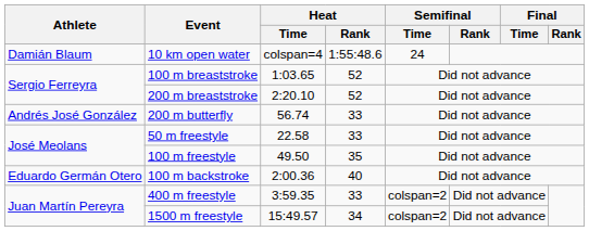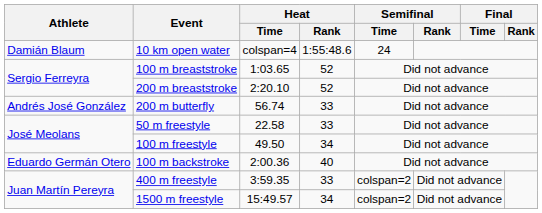100 m freestyle | Heat / Rank: 35 -> 34
